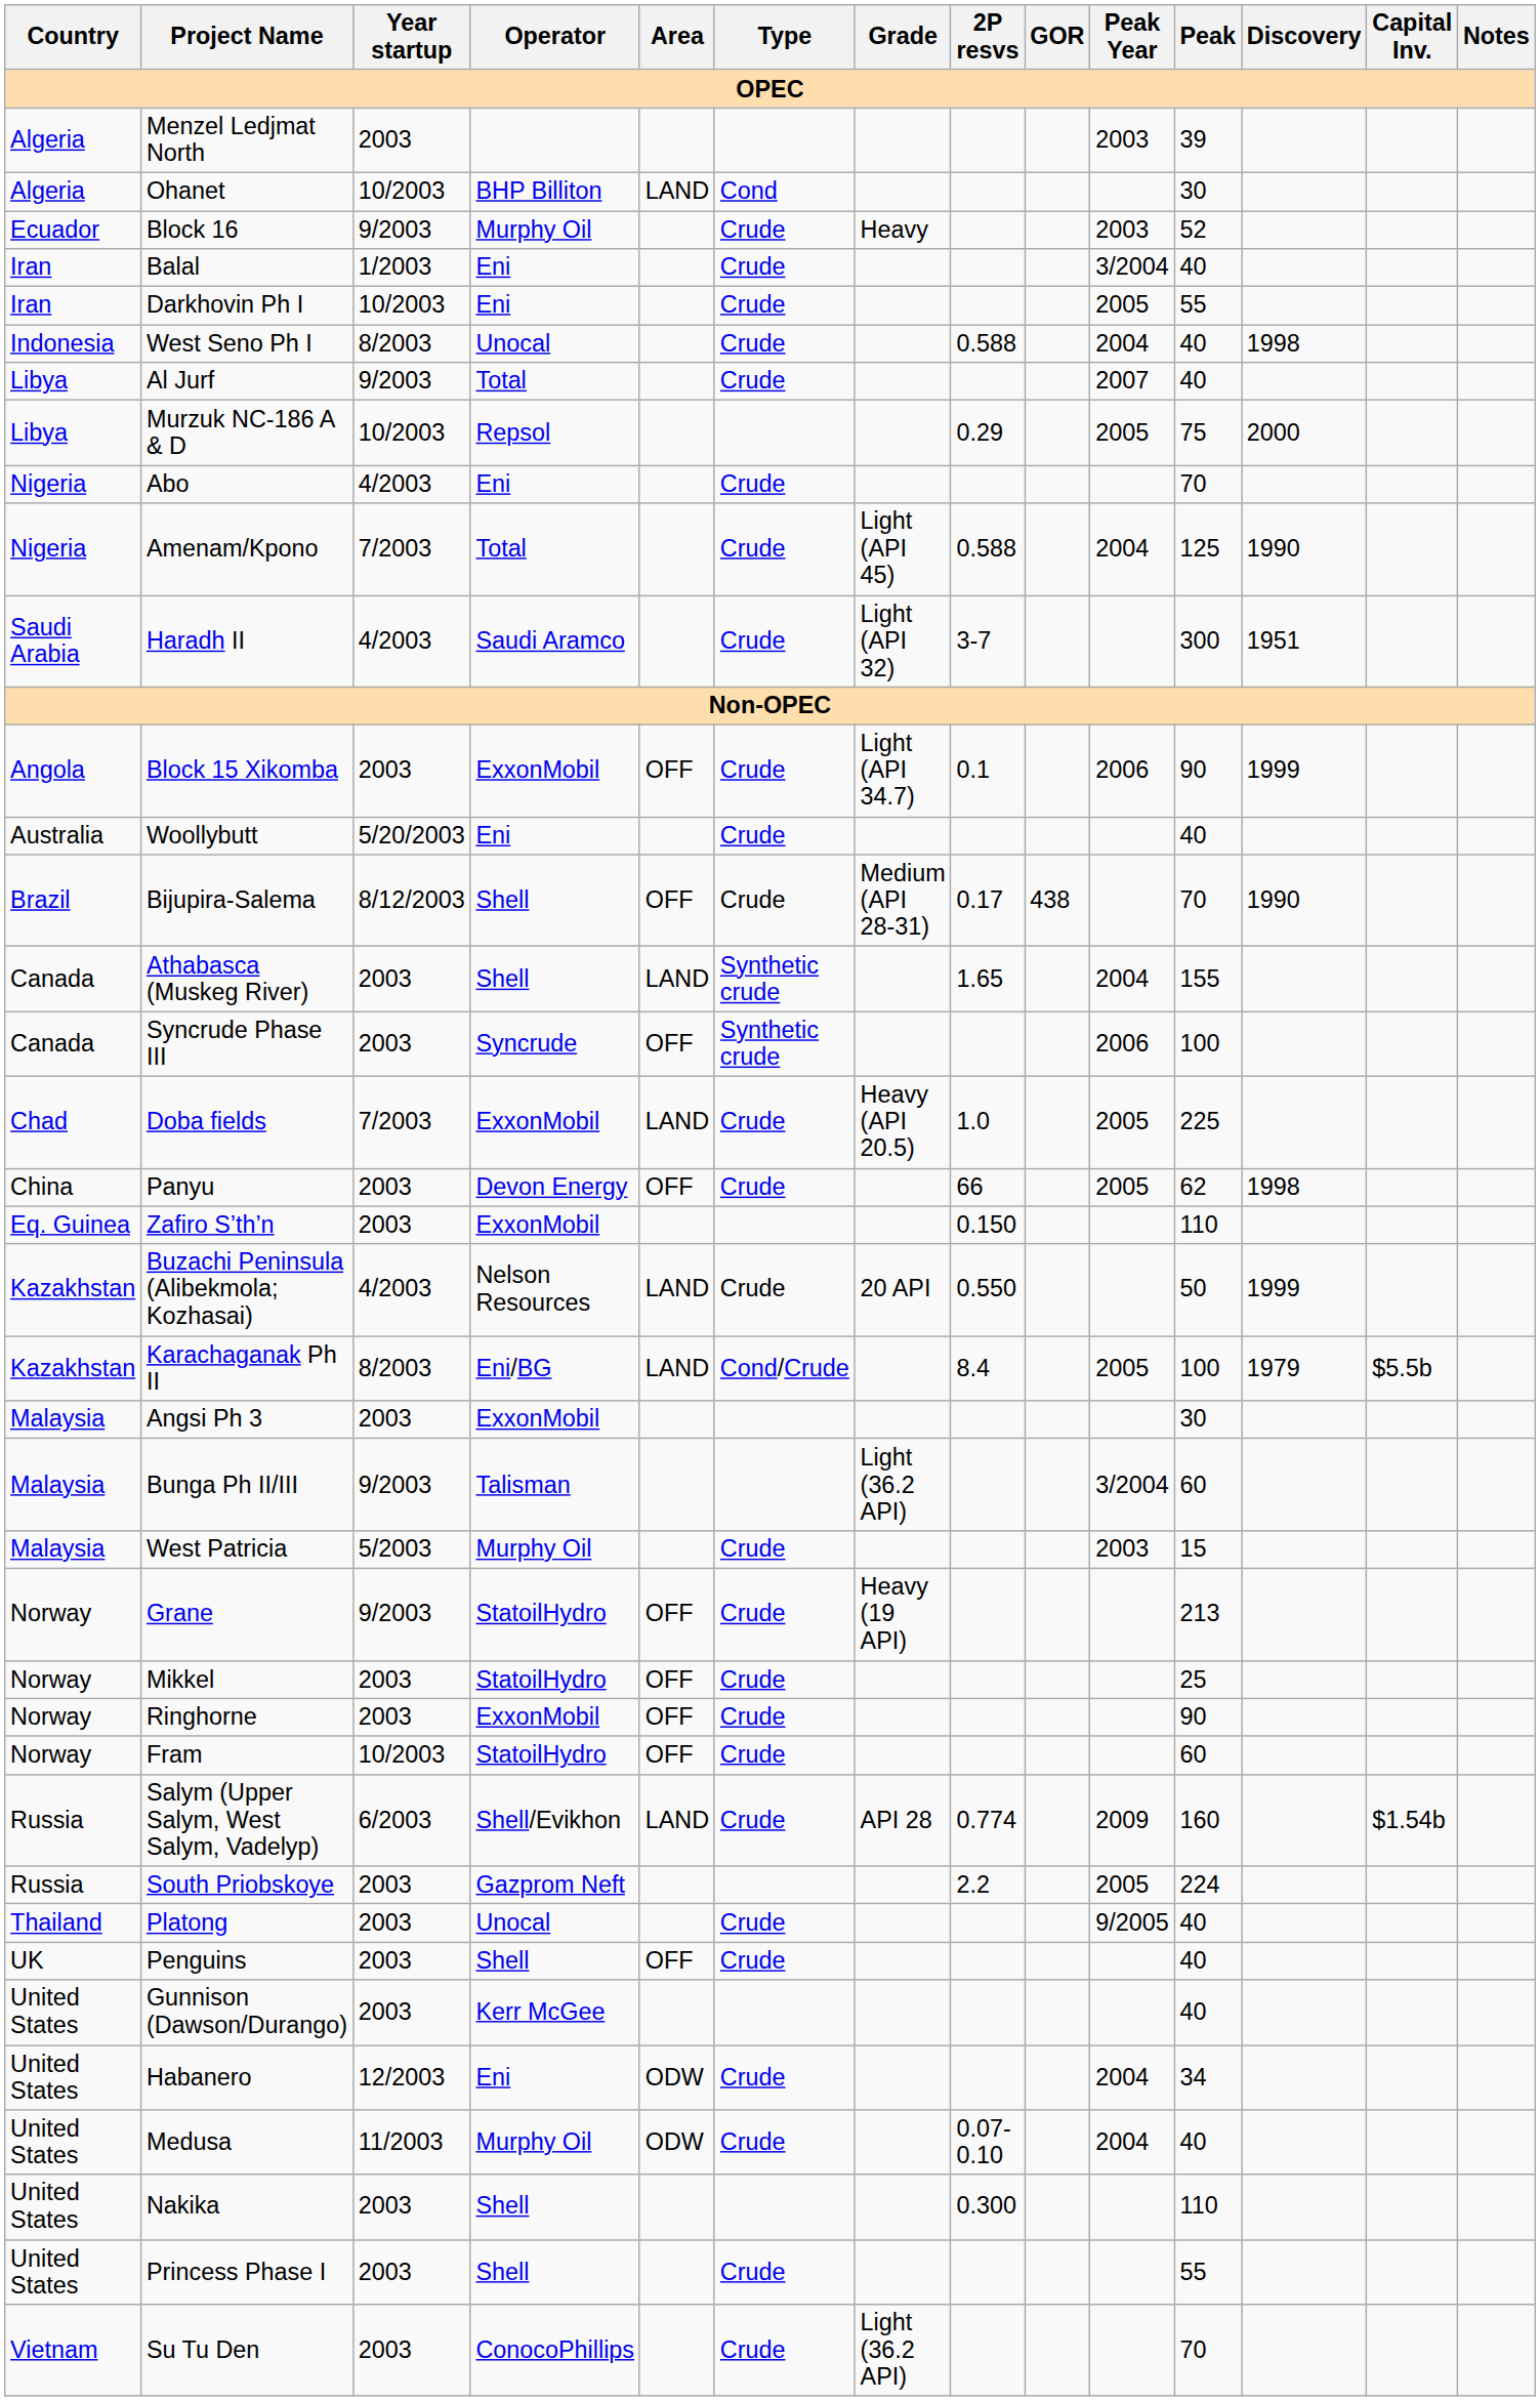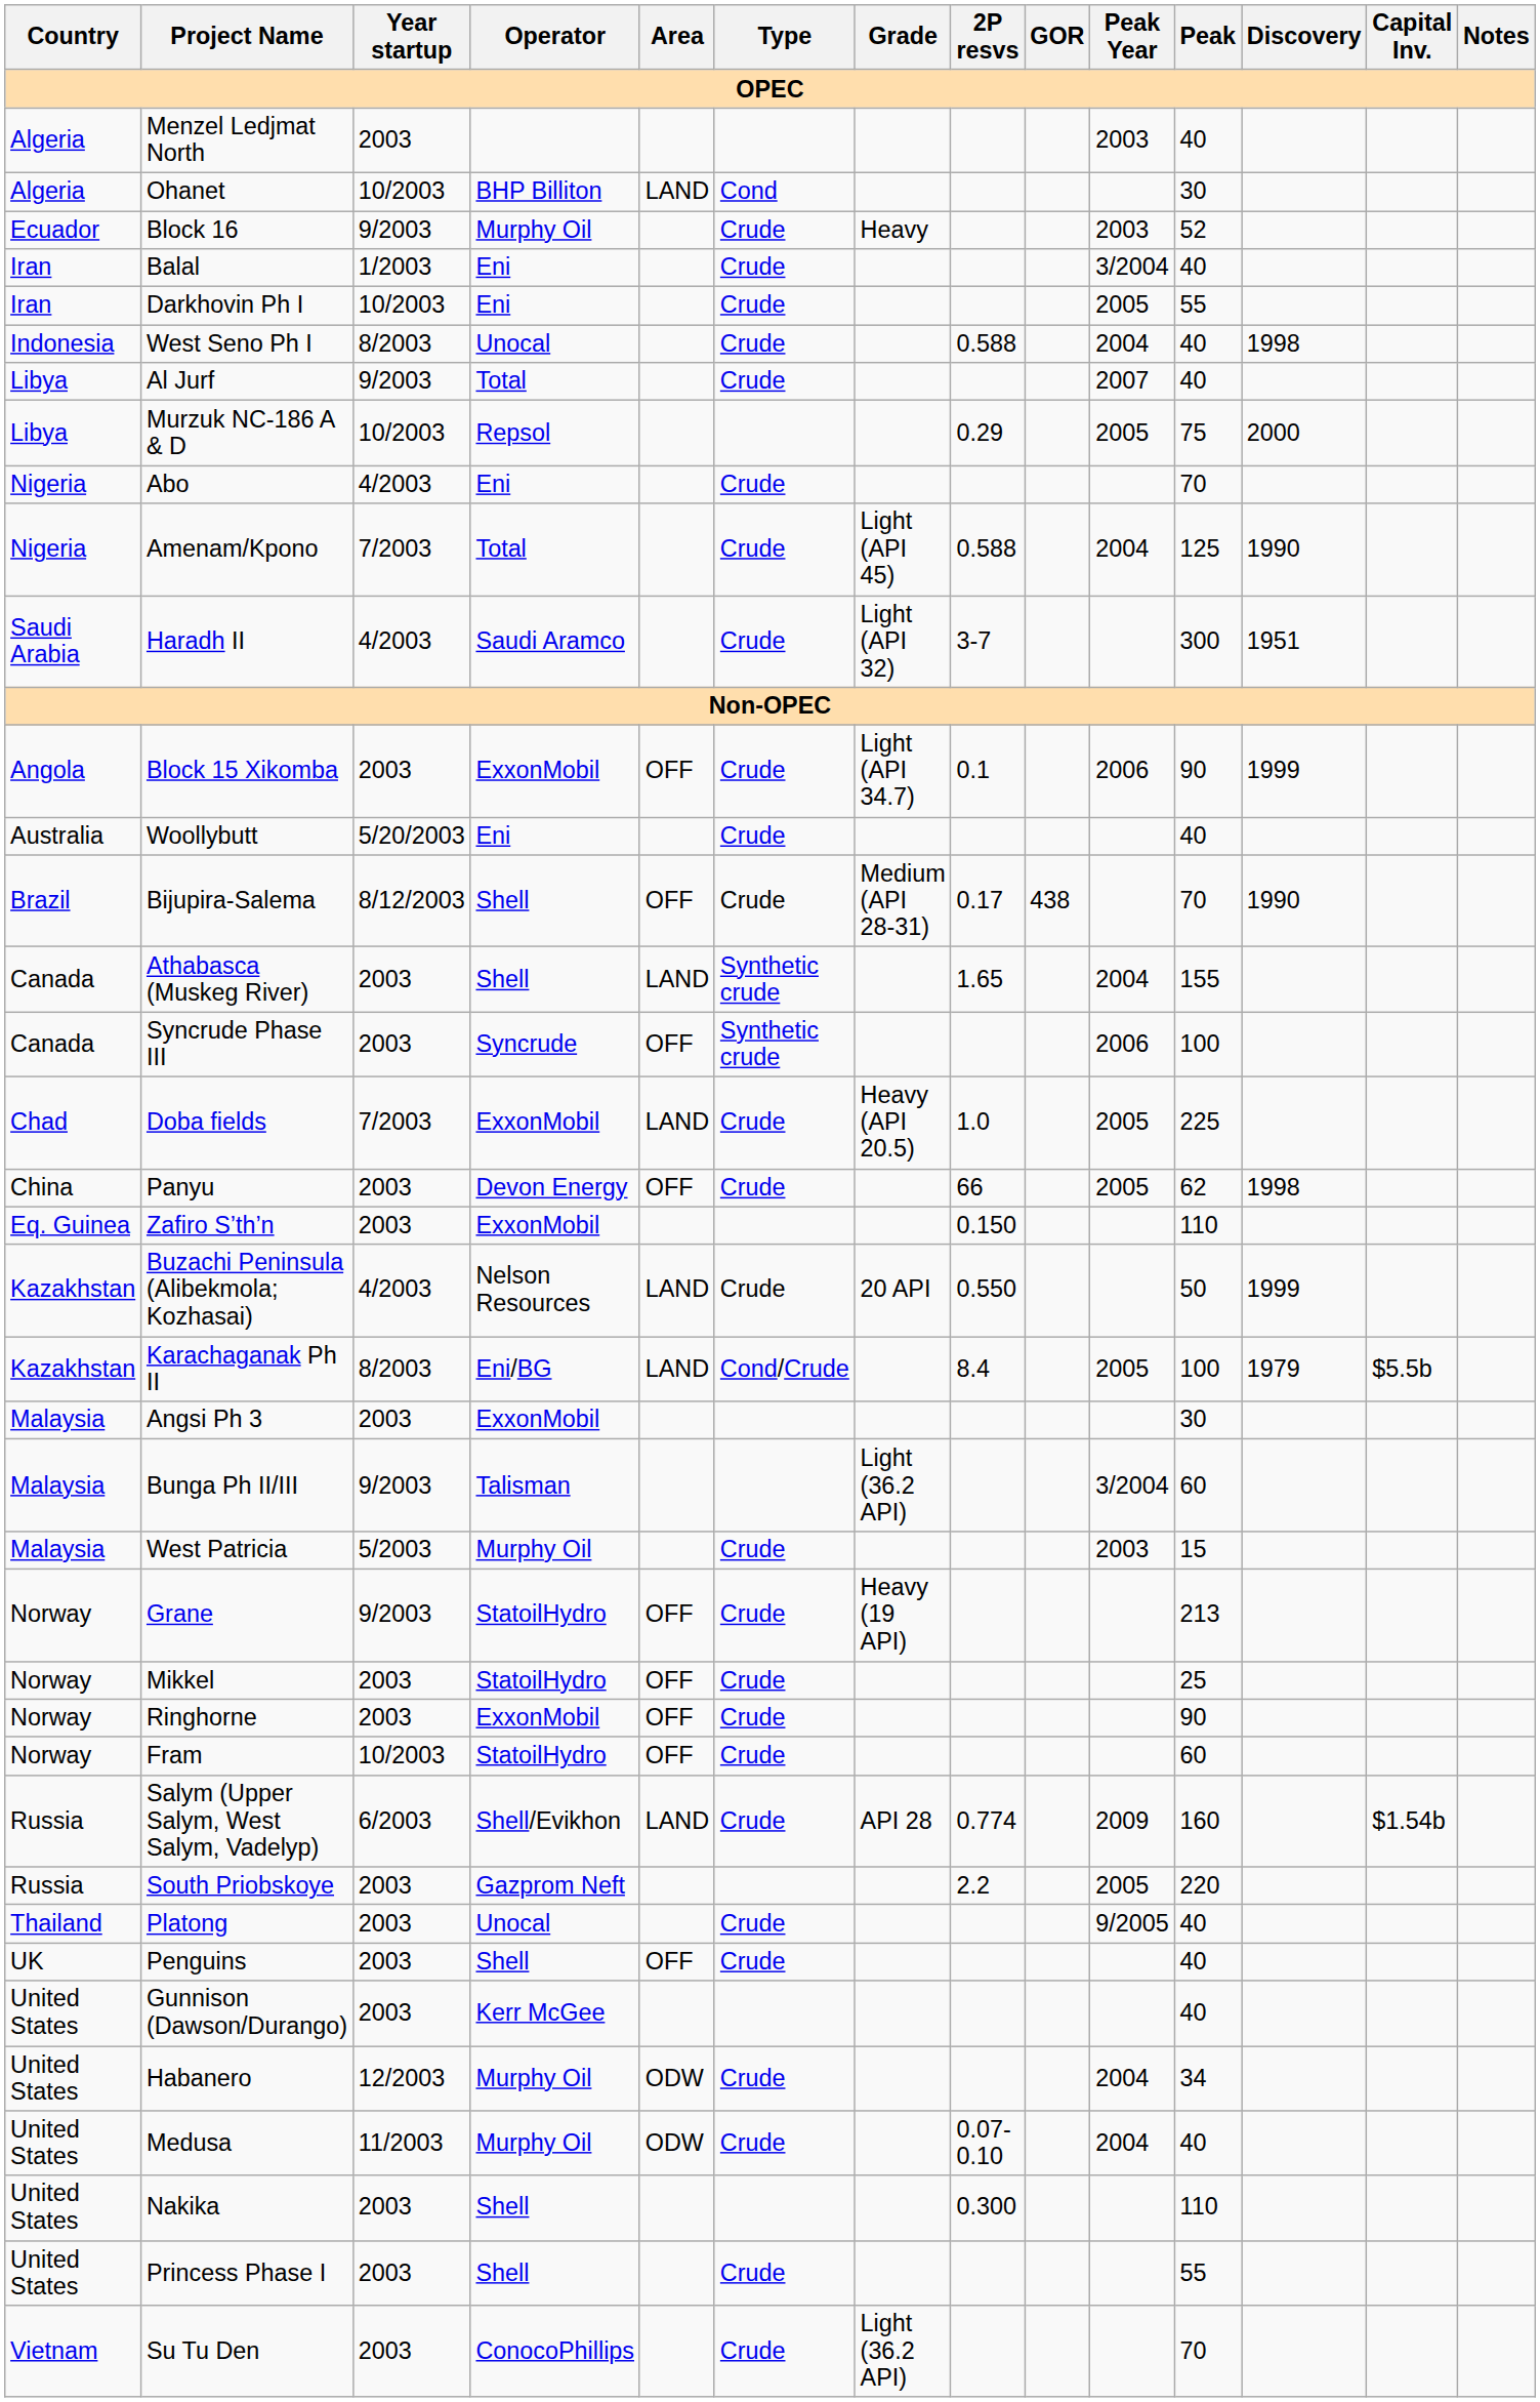Menzel Ledjmat North | Peak: 39 -> 40
South Priobskoye | Peak: 224 -> 220
Habanero | Operator: Eni -> Murphy Oil
